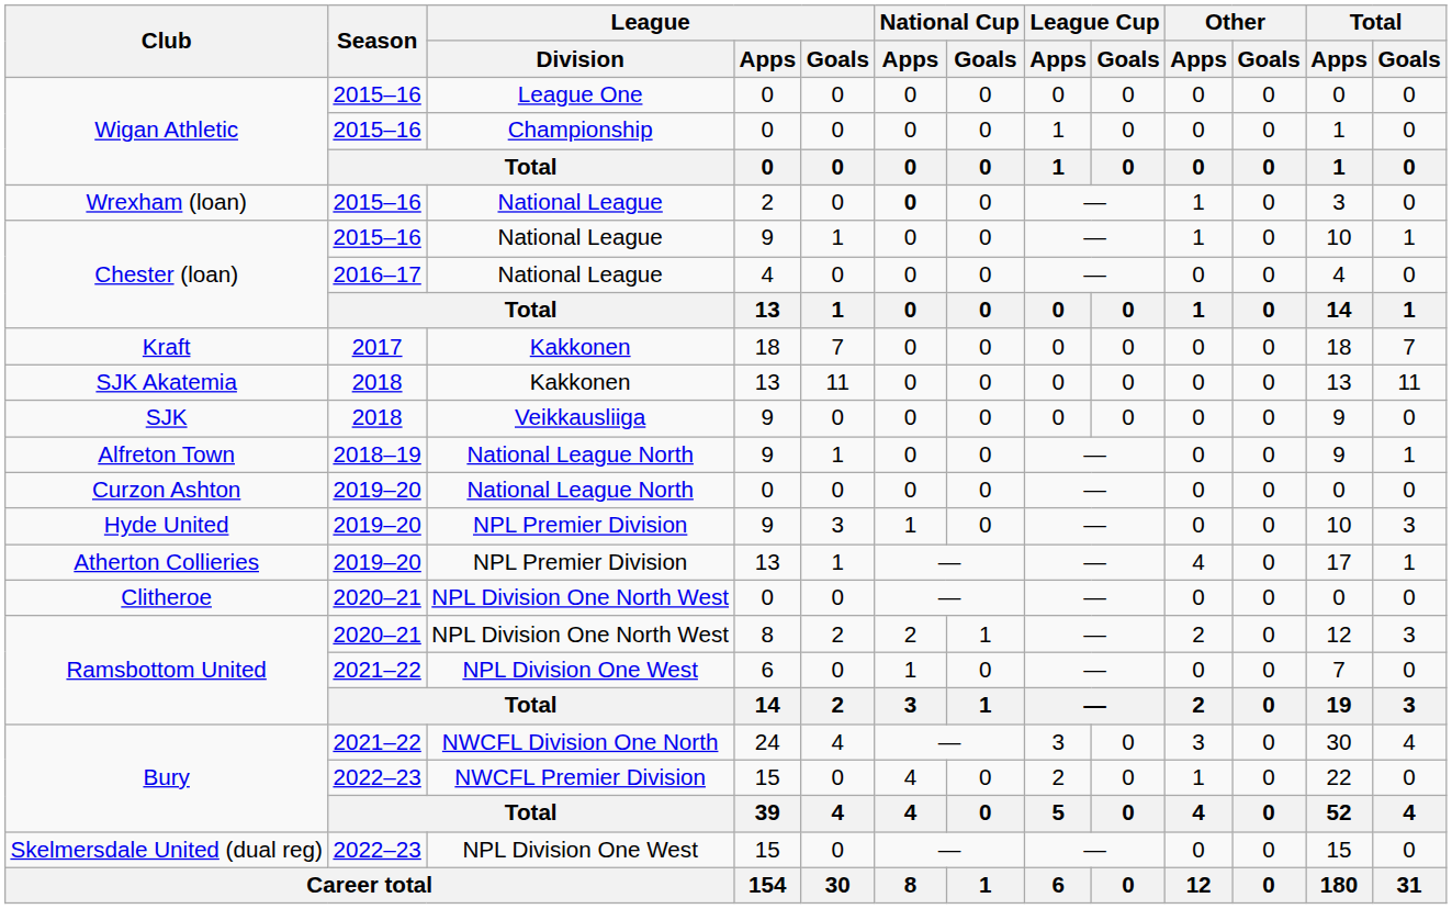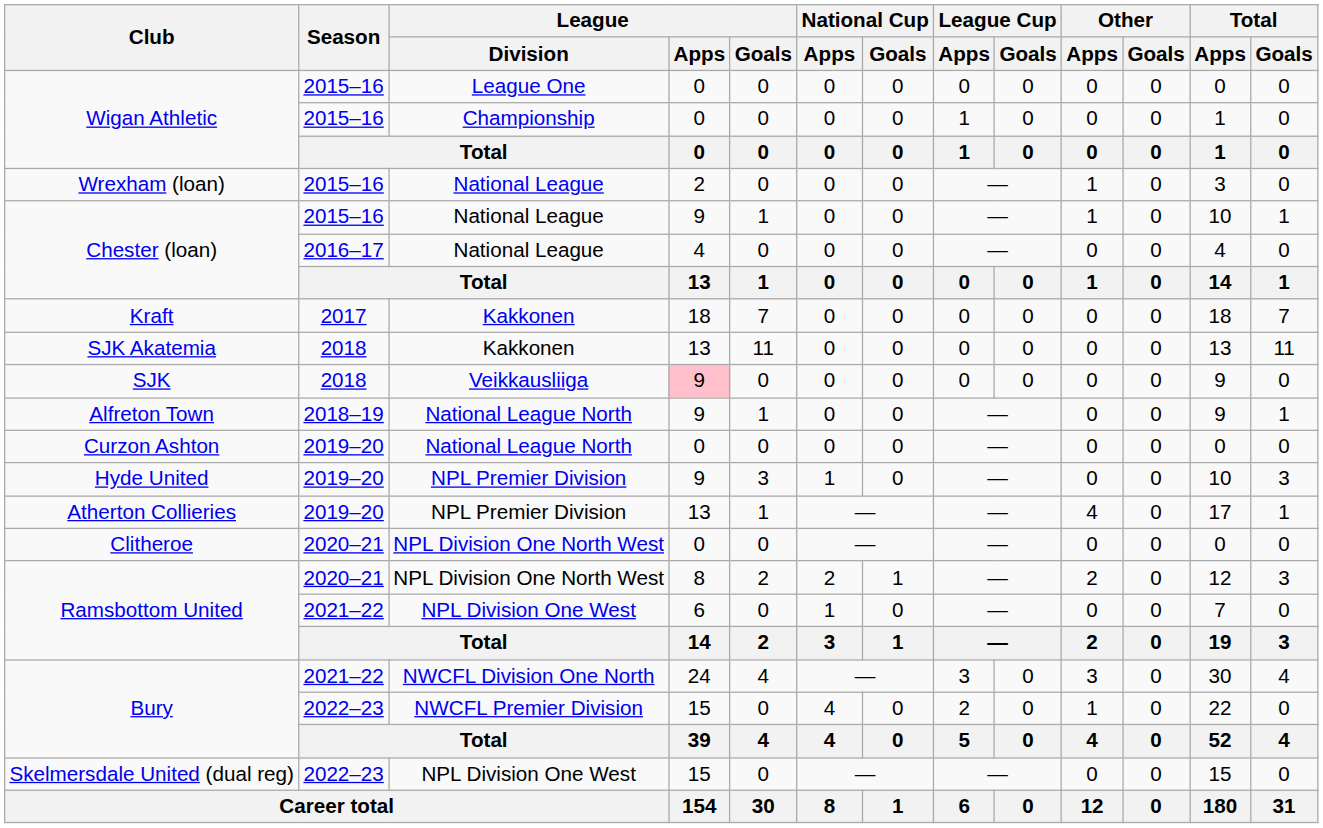Wrexham (loan) | National Cup / Apps: bold -> normal
SJK | League / Apps: no background -> pink background
